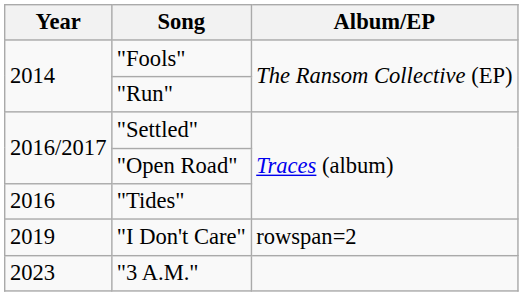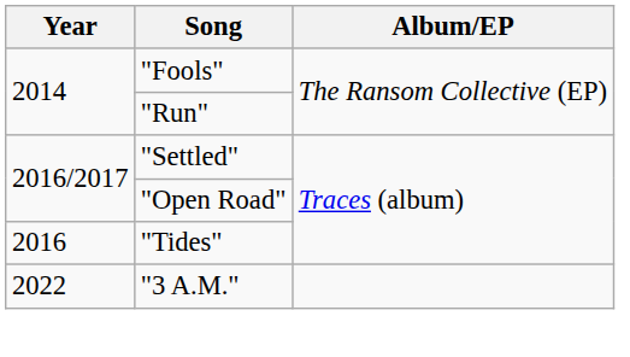- row: 2019 | "I Don't Care" | rowspan=2
"3 A.M." | Year: 2023 -> 2022
